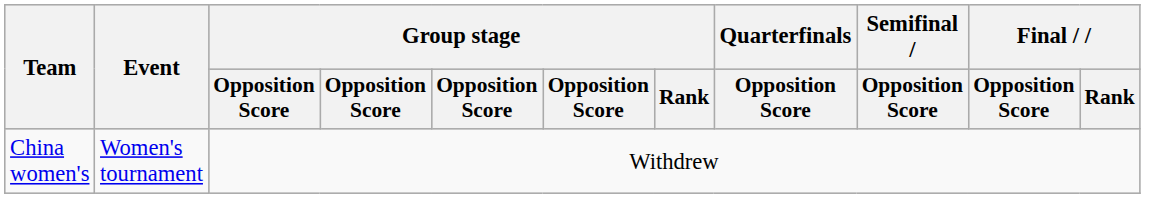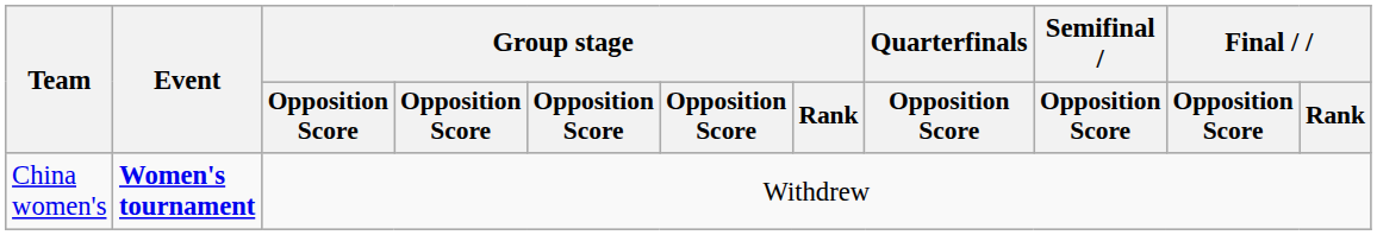China women's | Event: normal -> bold
